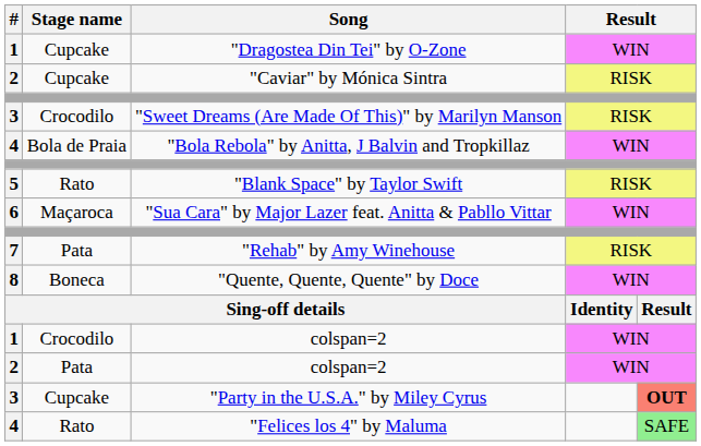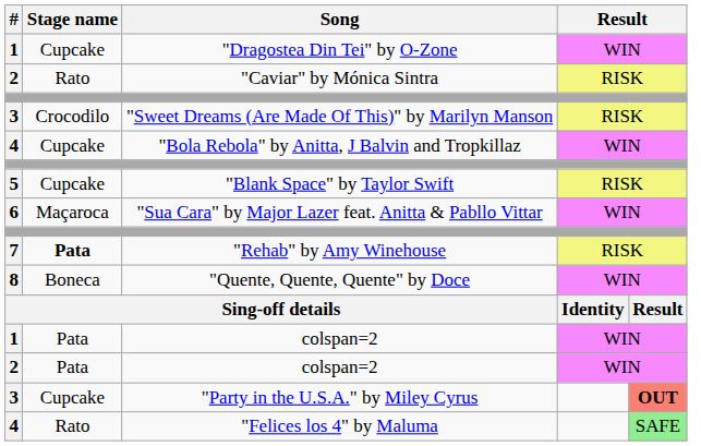"Caviar" by Mónica Sintra | Stage name: Cupcake -> Rato
"Bola Rebola" by Anitta, J Balvin and Tropkillaz | Stage name: Bola de Praia -> Cupcake
"Blank Space" by Taylor Swift | Stage name: Rato -> Cupcake
"Rehab" by Amy Winehouse | Stage name: normal -> bold
1 / colspan=2 | Stage name: Crocodilo -> Pata
